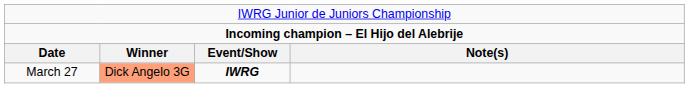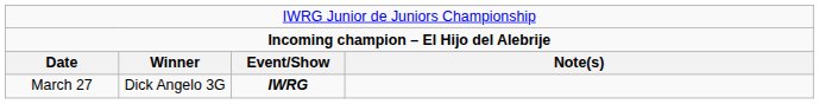March 27 | column 2: lightsalmon background -> no background
